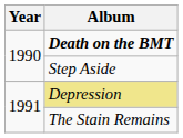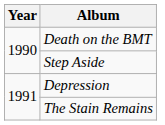Death on the BMT | Album: bold -> normal
Depression | Album: khaki background -> no background
